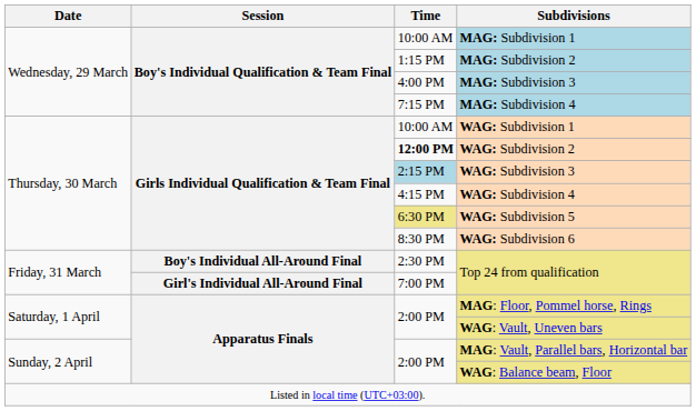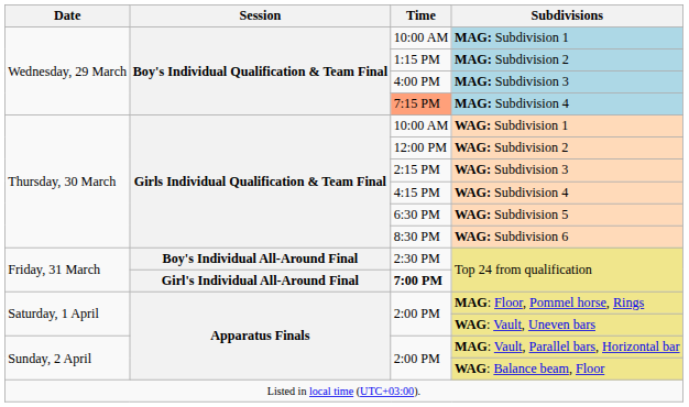MAG: Subdivision 4 | Time: no background -> lightsalmon background
WAG: Subdivision 2 | Time: bold -> normal
WAG: Subdivision 3 | Time: lightblue background -> no background
WAG: Subdivision 5 | Time: khaki background -> no background
7:00 PM / Top 24 from qualification | Time: normal -> bold
